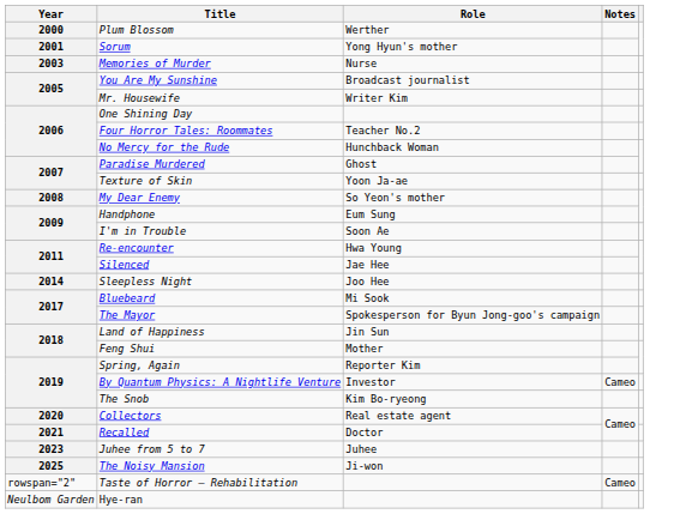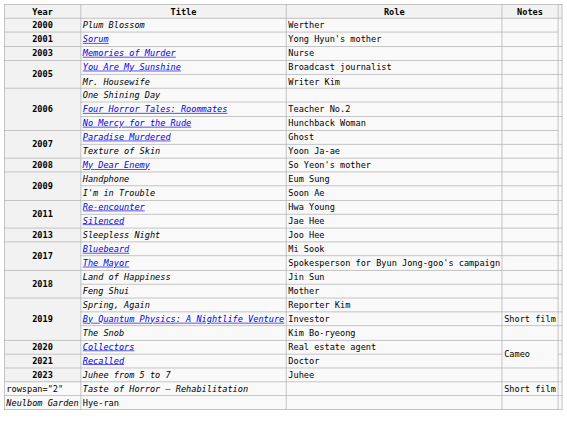Sleepless Night | Year: 2014 -> 2013
By Quantum Physics: A Nightlife Venture | Notes: Cameo -> Short film
- row: 2025 | The Noisy Mansion | Ji-won
Taste of Horror – Rehabilitation | Notes: Cameo -> Short film
